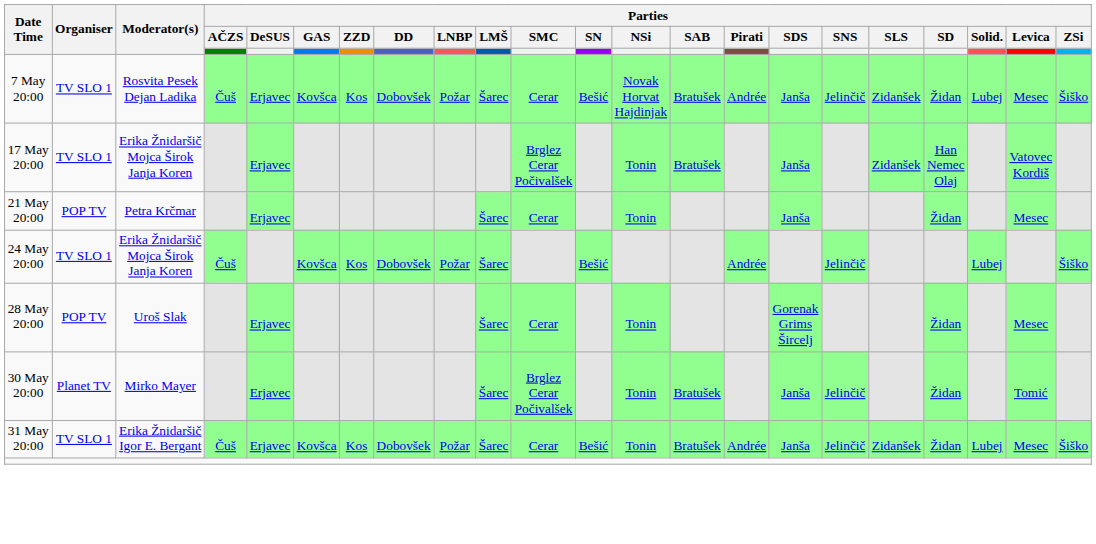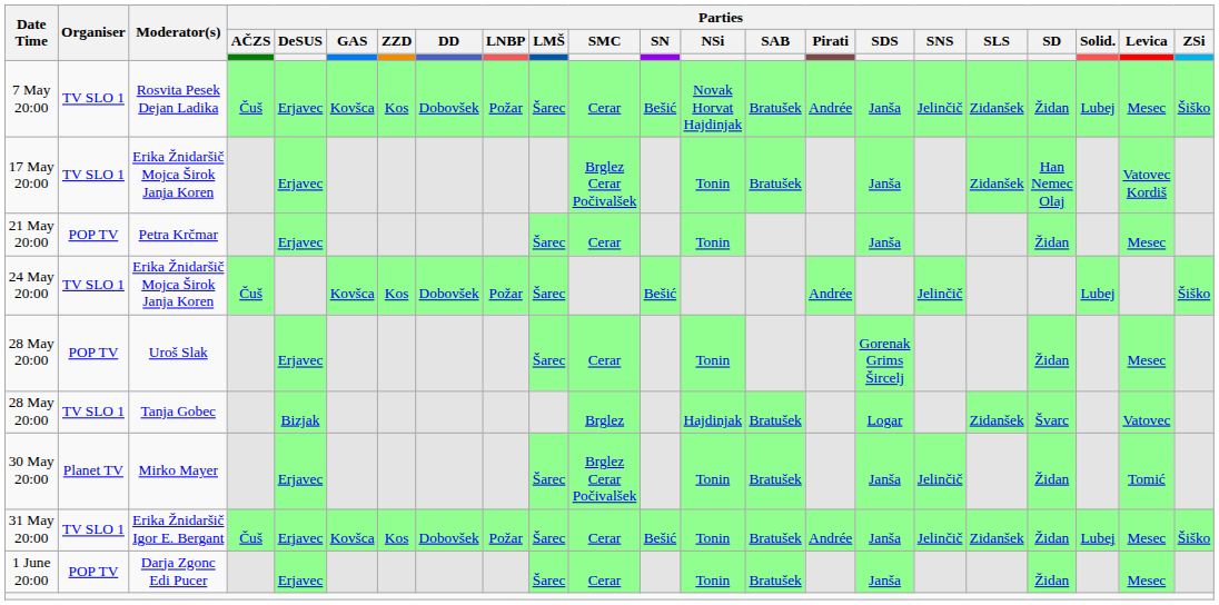+ row: 28 May 20:00 | TV SLO 1 | Tanja Gobec | Bizjak | Brglez | Hajdinjak | Bratušek | Logar | Zidanšek | Švarc | Vatovec
+ row: 1 June 20:00 | POP TV | Darja Zgonc Edi Pucer | Erjavec | Šarec | Cerar | Tonin | Bratušek | Janša | Židan | Mesec
